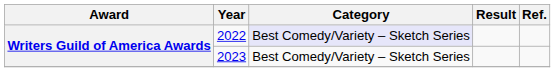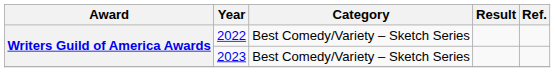2022 | Category: lavender background -> no background
